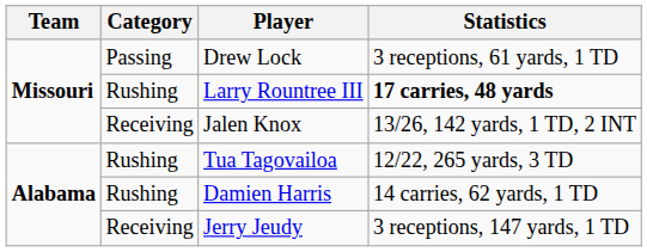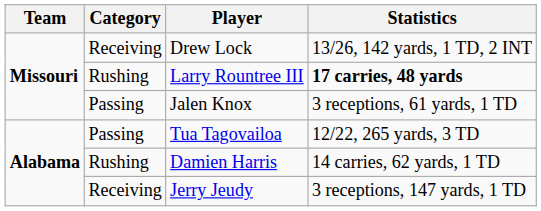Drew Lock | Category: Passing -> Receiving
Drew Lock | Statistics: 3 receptions, 61 yards, 1 TD -> 13/26, 142 yards, 1 TD, 2 INT
Jalen Knox | Category: Receiving -> Passing
Jalen Knox | Statistics: 13/26, 142 yards, 1 TD, 2 INT -> 3 receptions, 61 yards, 1 TD
Tua Tagovailoa | Category: Rushing -> Passing
